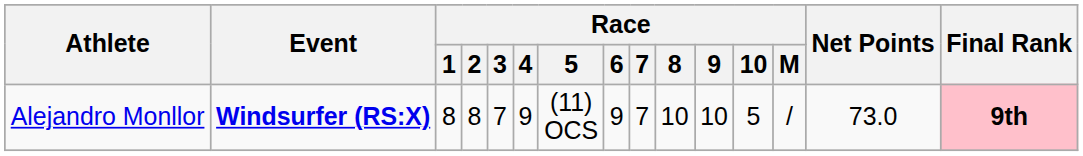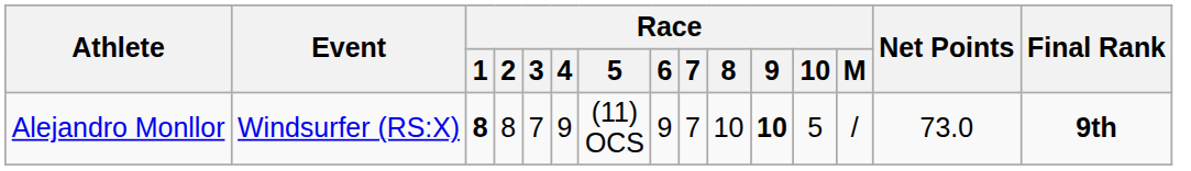Alejandro Monllor | Event: bold -> normal
Alejandro Monllor | Race / 1: normal -> bold
Alejandro Monllor | Race / 9: normal -> bold
Alejandro Monllor | Final Rank: pink background -> no background
